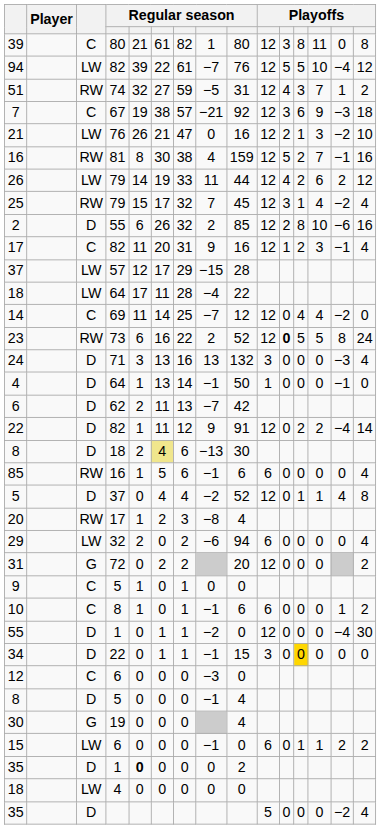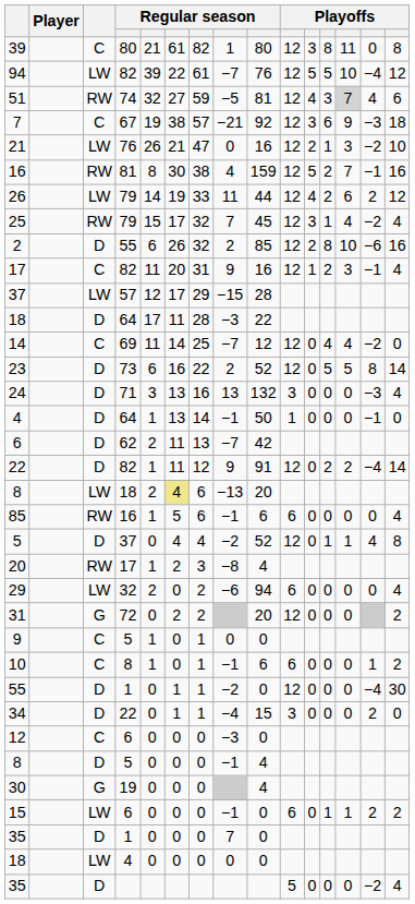51 | column 9: 31 -> 81
51 | column 13: no background -> lightgrey background
51 | column 14: 1 -> 4
51 | column 15: 2 -> 6
18 / 64 | column 3: LW -> D
18 / 64 | column 8: −4 -> −3
23 | column 3: RW -> D
23 | column 11: bold -> normal
23 | column 15: 24 -> 14
8 / 18 | column 3: D -> LW
8 / 18 | column 9: 30 -> 20
34 | column 8: −1 -> −4
34 | column 12: gold background -> no background
34 | column 14: 0 -> 2
35 / 1 | column 5: bold -> normal
35 / 1 | column 8: 0 -> 7
35 / 1 | column 9: 2 -> 0
